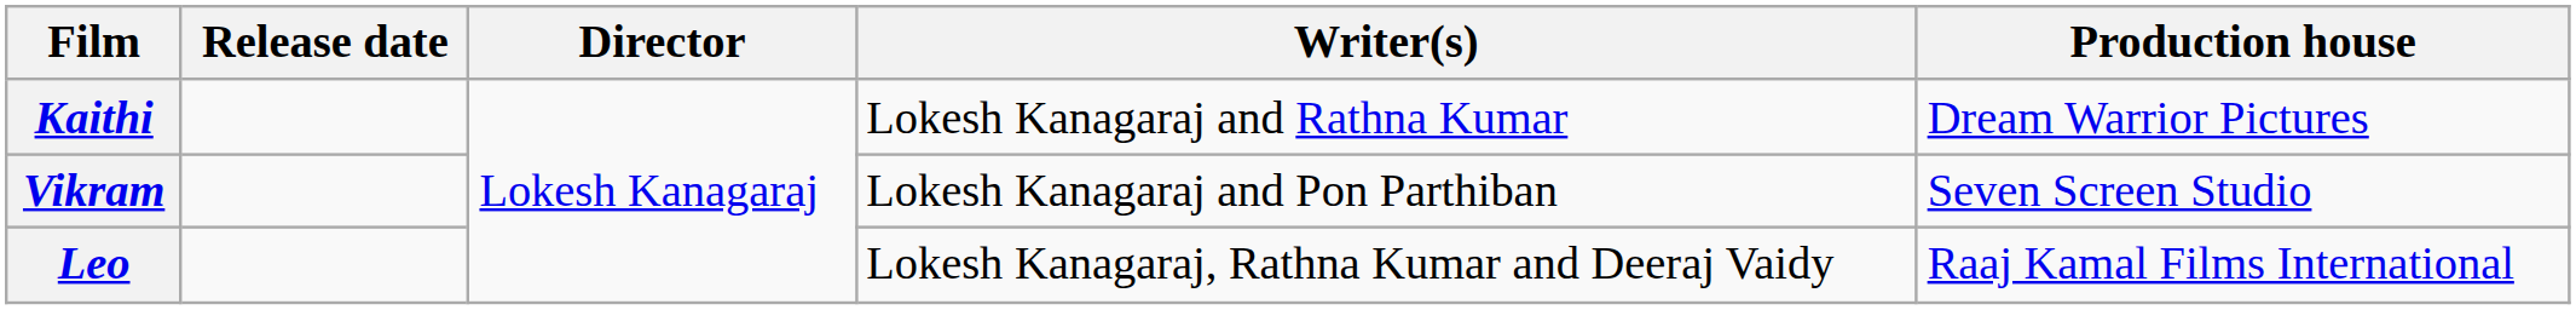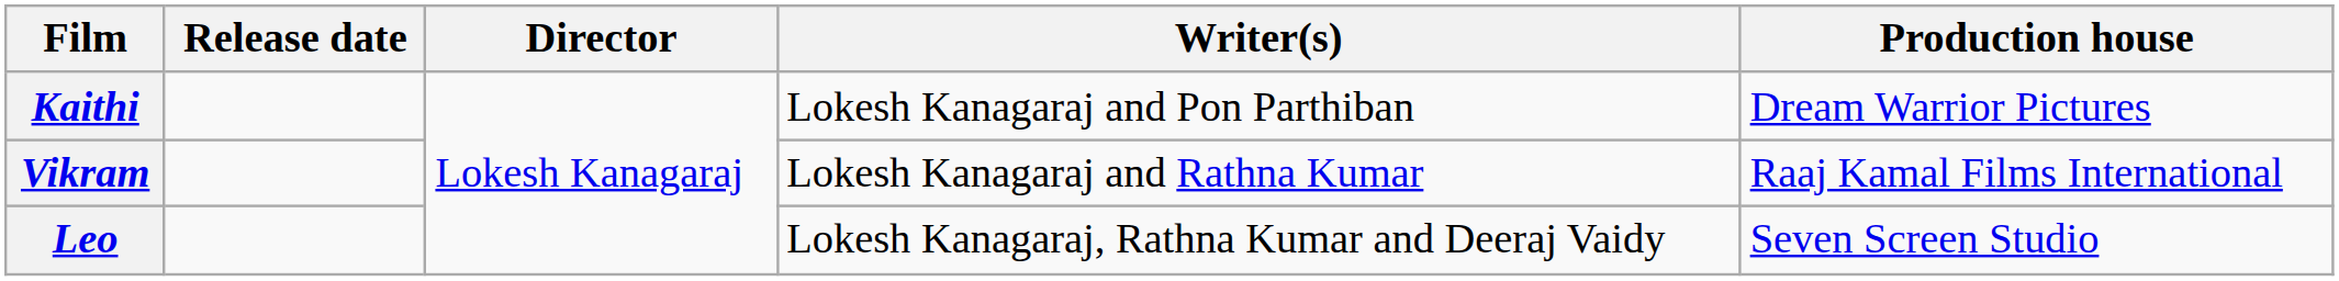Kaithi | Writer(s): Lokesh Kanagaraj and Rathna Kumar -> Lokesh Kanagaraj and Pon Parthiban
Vikram | Writer(s): Lokesh Kanagaraj and Pon Parthiban -> Lokesh Kanagaraj and Rathna Kumar
Vikram | Production house: Seven Screen Studio -> Raaj Kamal Films International
Leo | Production house: Raaj Kamal Films International -> Seven Screen Studio
